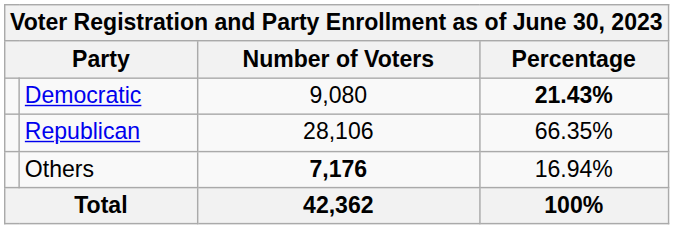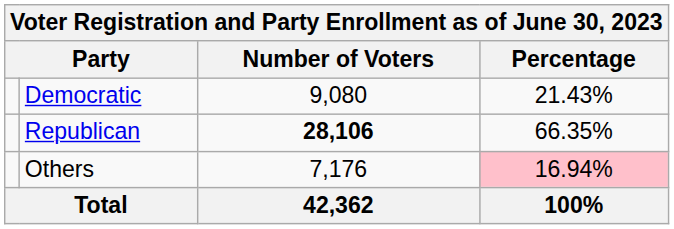Democratic | Percentage: bold -> normal
Republican | Number of Voters: normal -> bold
Others | Number of Voters: bold -> normal
Others | Percentage: no background -> pink background
